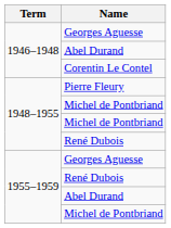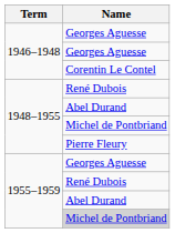row 3 | Name: Abel Durand -> Georges Aguesse
row 5 | Name: Pierre Fleury -> René Dubois
row 6 | Name: Michel de Pontbriand -> Abel Durand
row 8 | Name: René Dubois -> Pierre Fleury
row 12 | Name: no background -> lightgrey background
